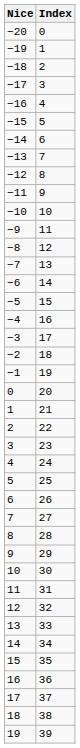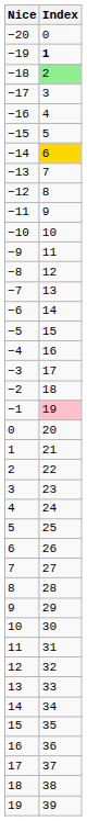−19 | Index: normal -> bold
−18 | Index: no background -> lightgreen background
−14 | Index: no background -> gold background
−1 | Index: no background -> pink background
